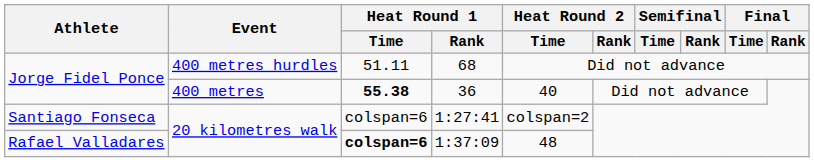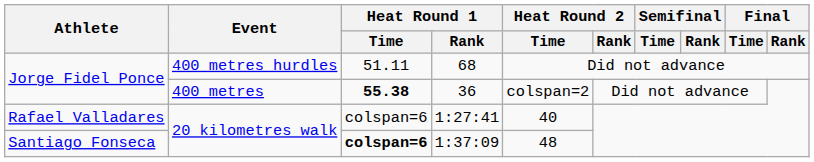36 | Heat Round 2 / Time: 40 -> colspan=2
1:27:41 | Athlete: Santiago Fonseca -> Rafael Valladares
1:27:41 | Heat Round 2 / Time: colspan=2 -> 40
1:37:09 | Athlete: Rafael Valladares -> Santiago Fonseca
